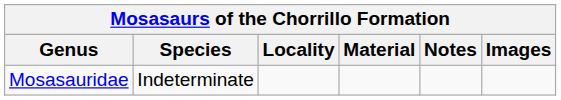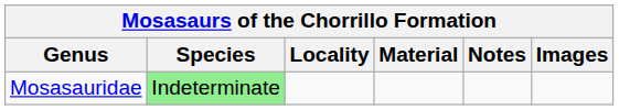Mosasauridae | Species: no background -> lightgreen background
